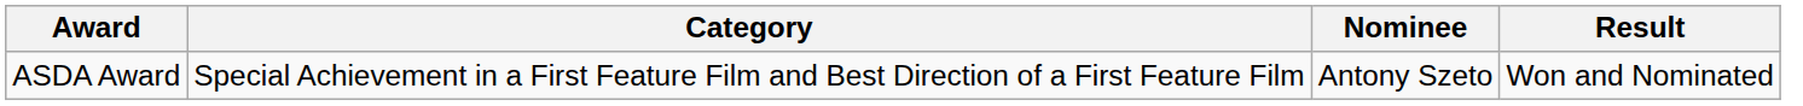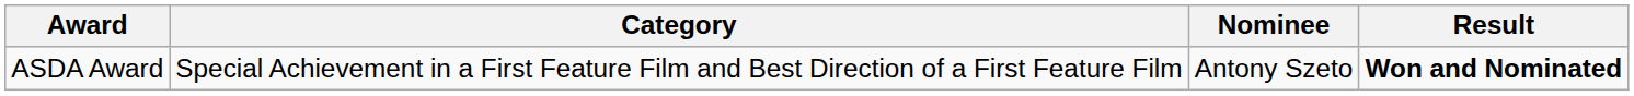ASDA Award | Result: normal -> bold
